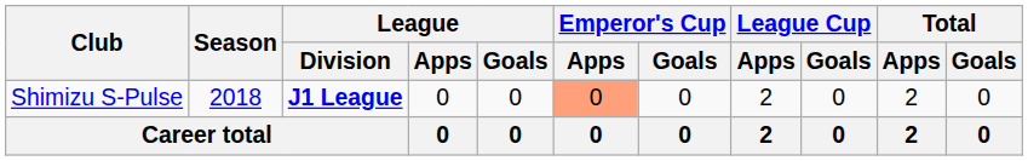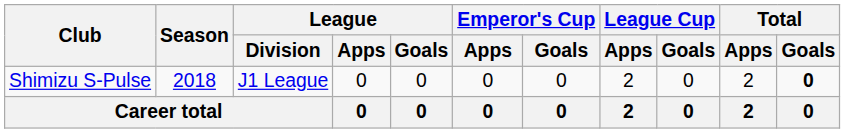Shimizu S-Pulse | League / Division: bold -> normal
Shimizu S-Pulse | Emperor's Cup / Apps: lightsalmon background -> no background
Shimizu S-Pulse | Total / Goals: normal -> bold
